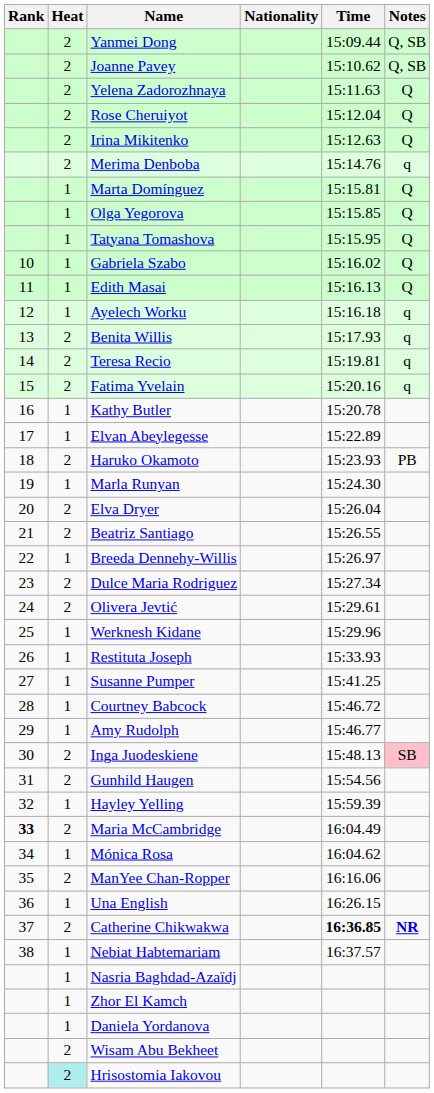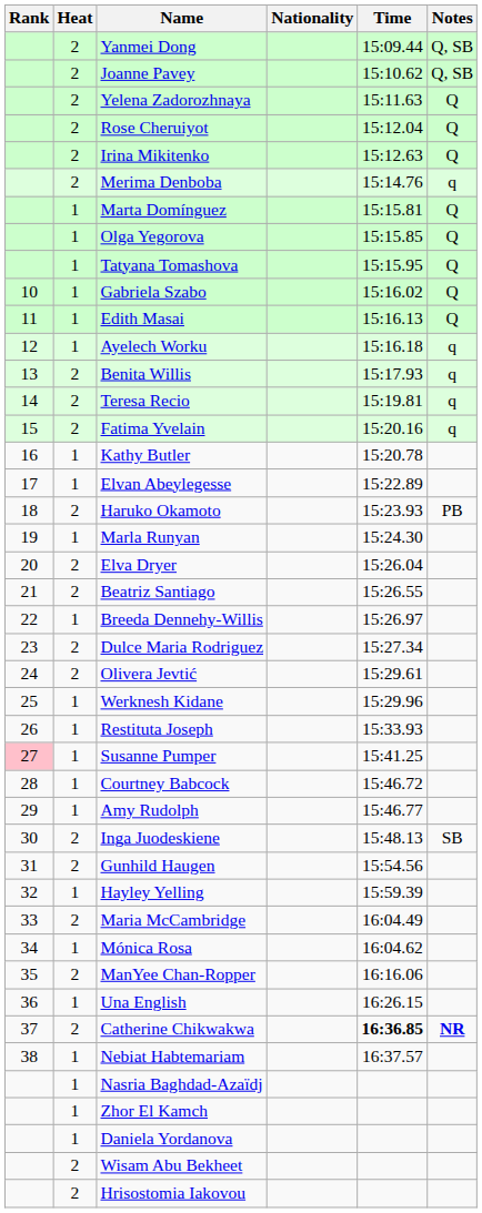Susanne Pumper | Rank: no background -> pink background
Inga Juodeskiene | Notes: pink background -> no background
Maria McCambridge | Rank: bold -> normal
Hrisostomia Iakovou | Heat: paleturquoise background -> no background
